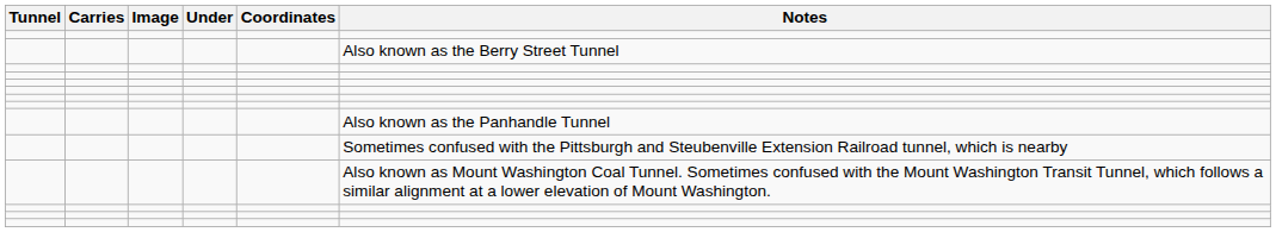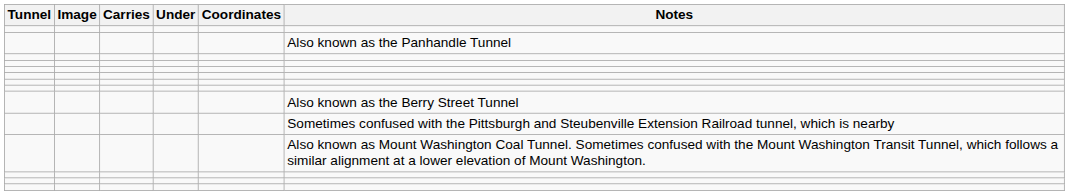columns swapped: Image <-> Carries
row 3 | Notes: Also known as the Berry Street Tunnel -> Also known as the Panhandle Tunnel
row 10 | Notes: Also known as the Panhandle Tunnel -> Also known as the Berry Street Tunnel
